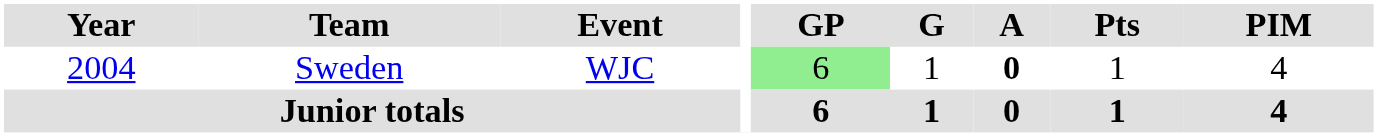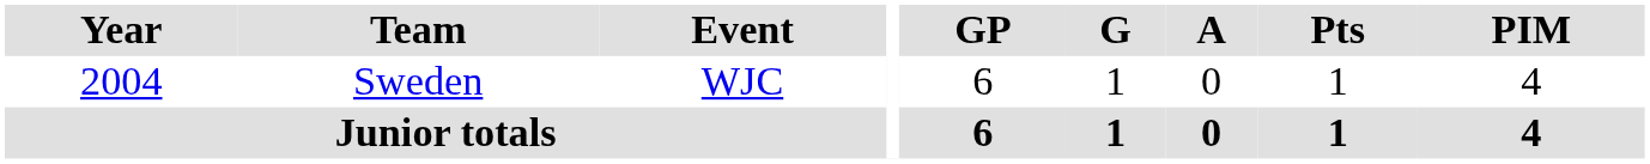Sweden | GP: lightgreen background -> no background
Sweden | A: bold -> normal
